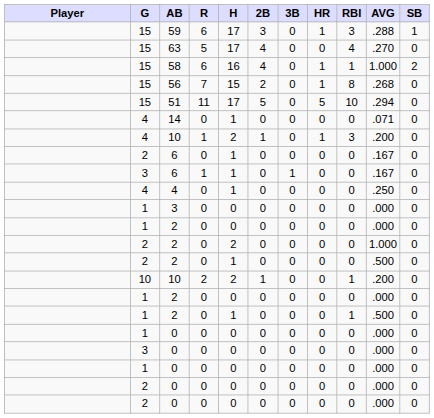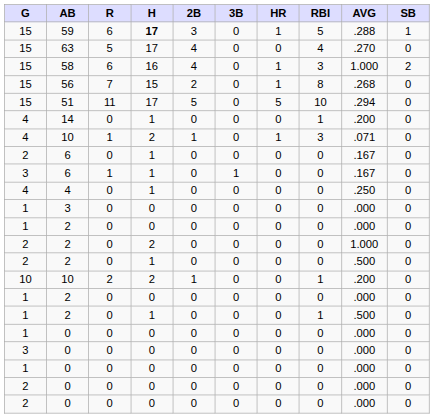- column: Player
59 | H: normal -> bold
59 | RBI: 3 -> 5
58 | RBI: 1 -> 3
14 | RBI: 0 -> 1
14 | AVG: .071 -> .200
4 / 10 | AVG: .200 -> .071
